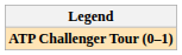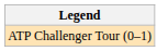row 2 | column 1: bold -> normal
